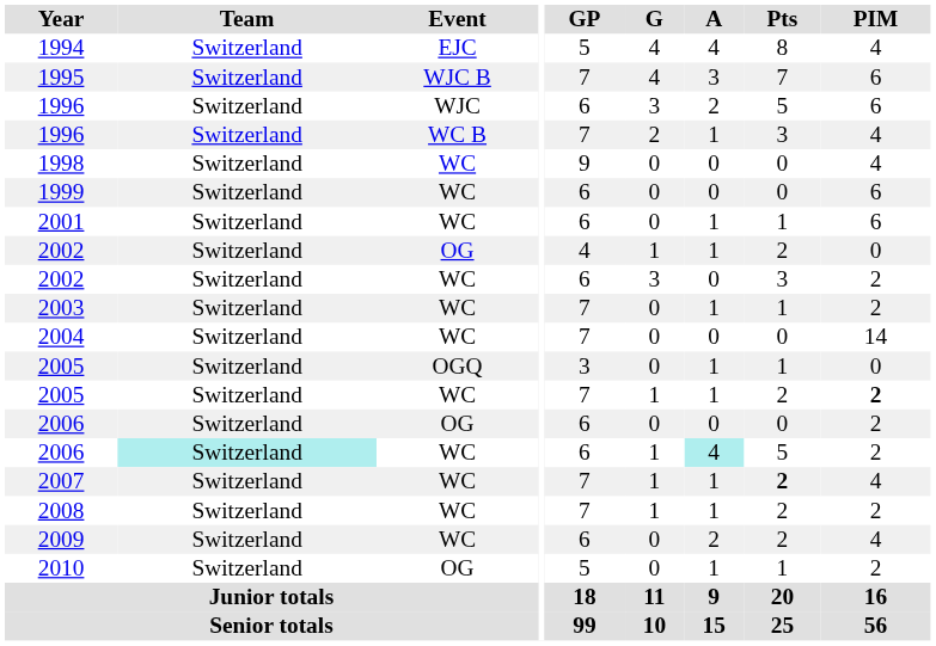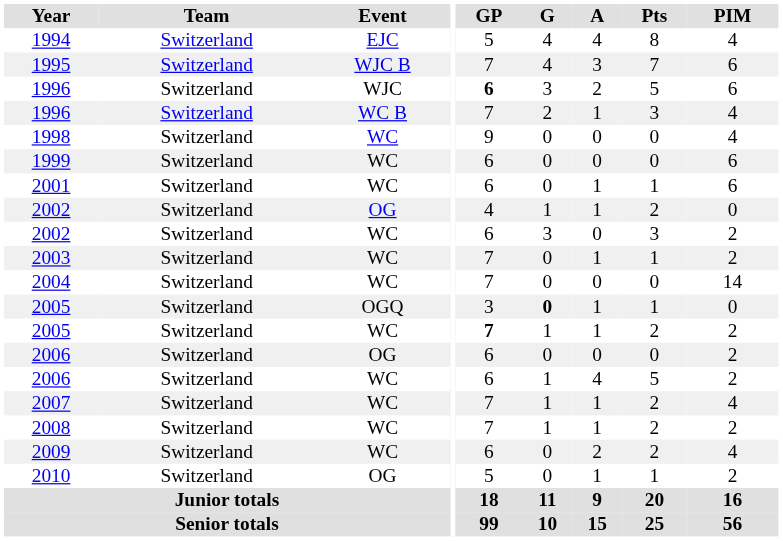1996 / WJC | GP: normal -> bold
2005 / OGQ | G: normal -> bold
2005 / WC | GP: normal -> bold
2005 / WC | PIM: bold -> normal
2006 / WC | Team: paleturquoise background -> no background
2006 / WC | A: paleturquoise background -> no background
2007 | Pts: bold -> normal
